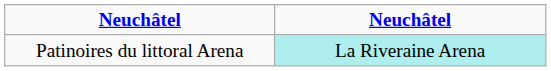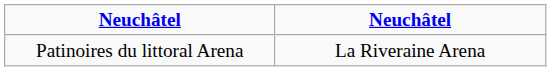Patinoires du littoral Arena | column 2: paleturquoise background -> no background
